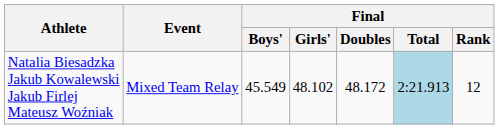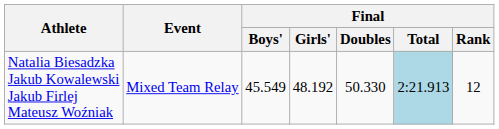row 3 | Final / Girls': 48.102 -> 48.192
row 3 | Final / Doubles: 48.172 -> 50.330
